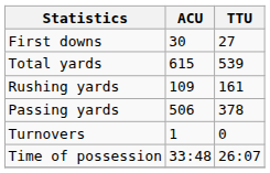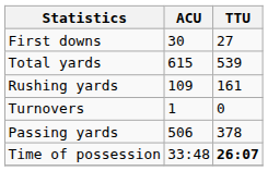rows swapped: Passing yards <-> Turnovers
Time of possession | TTU: normal -> bold
